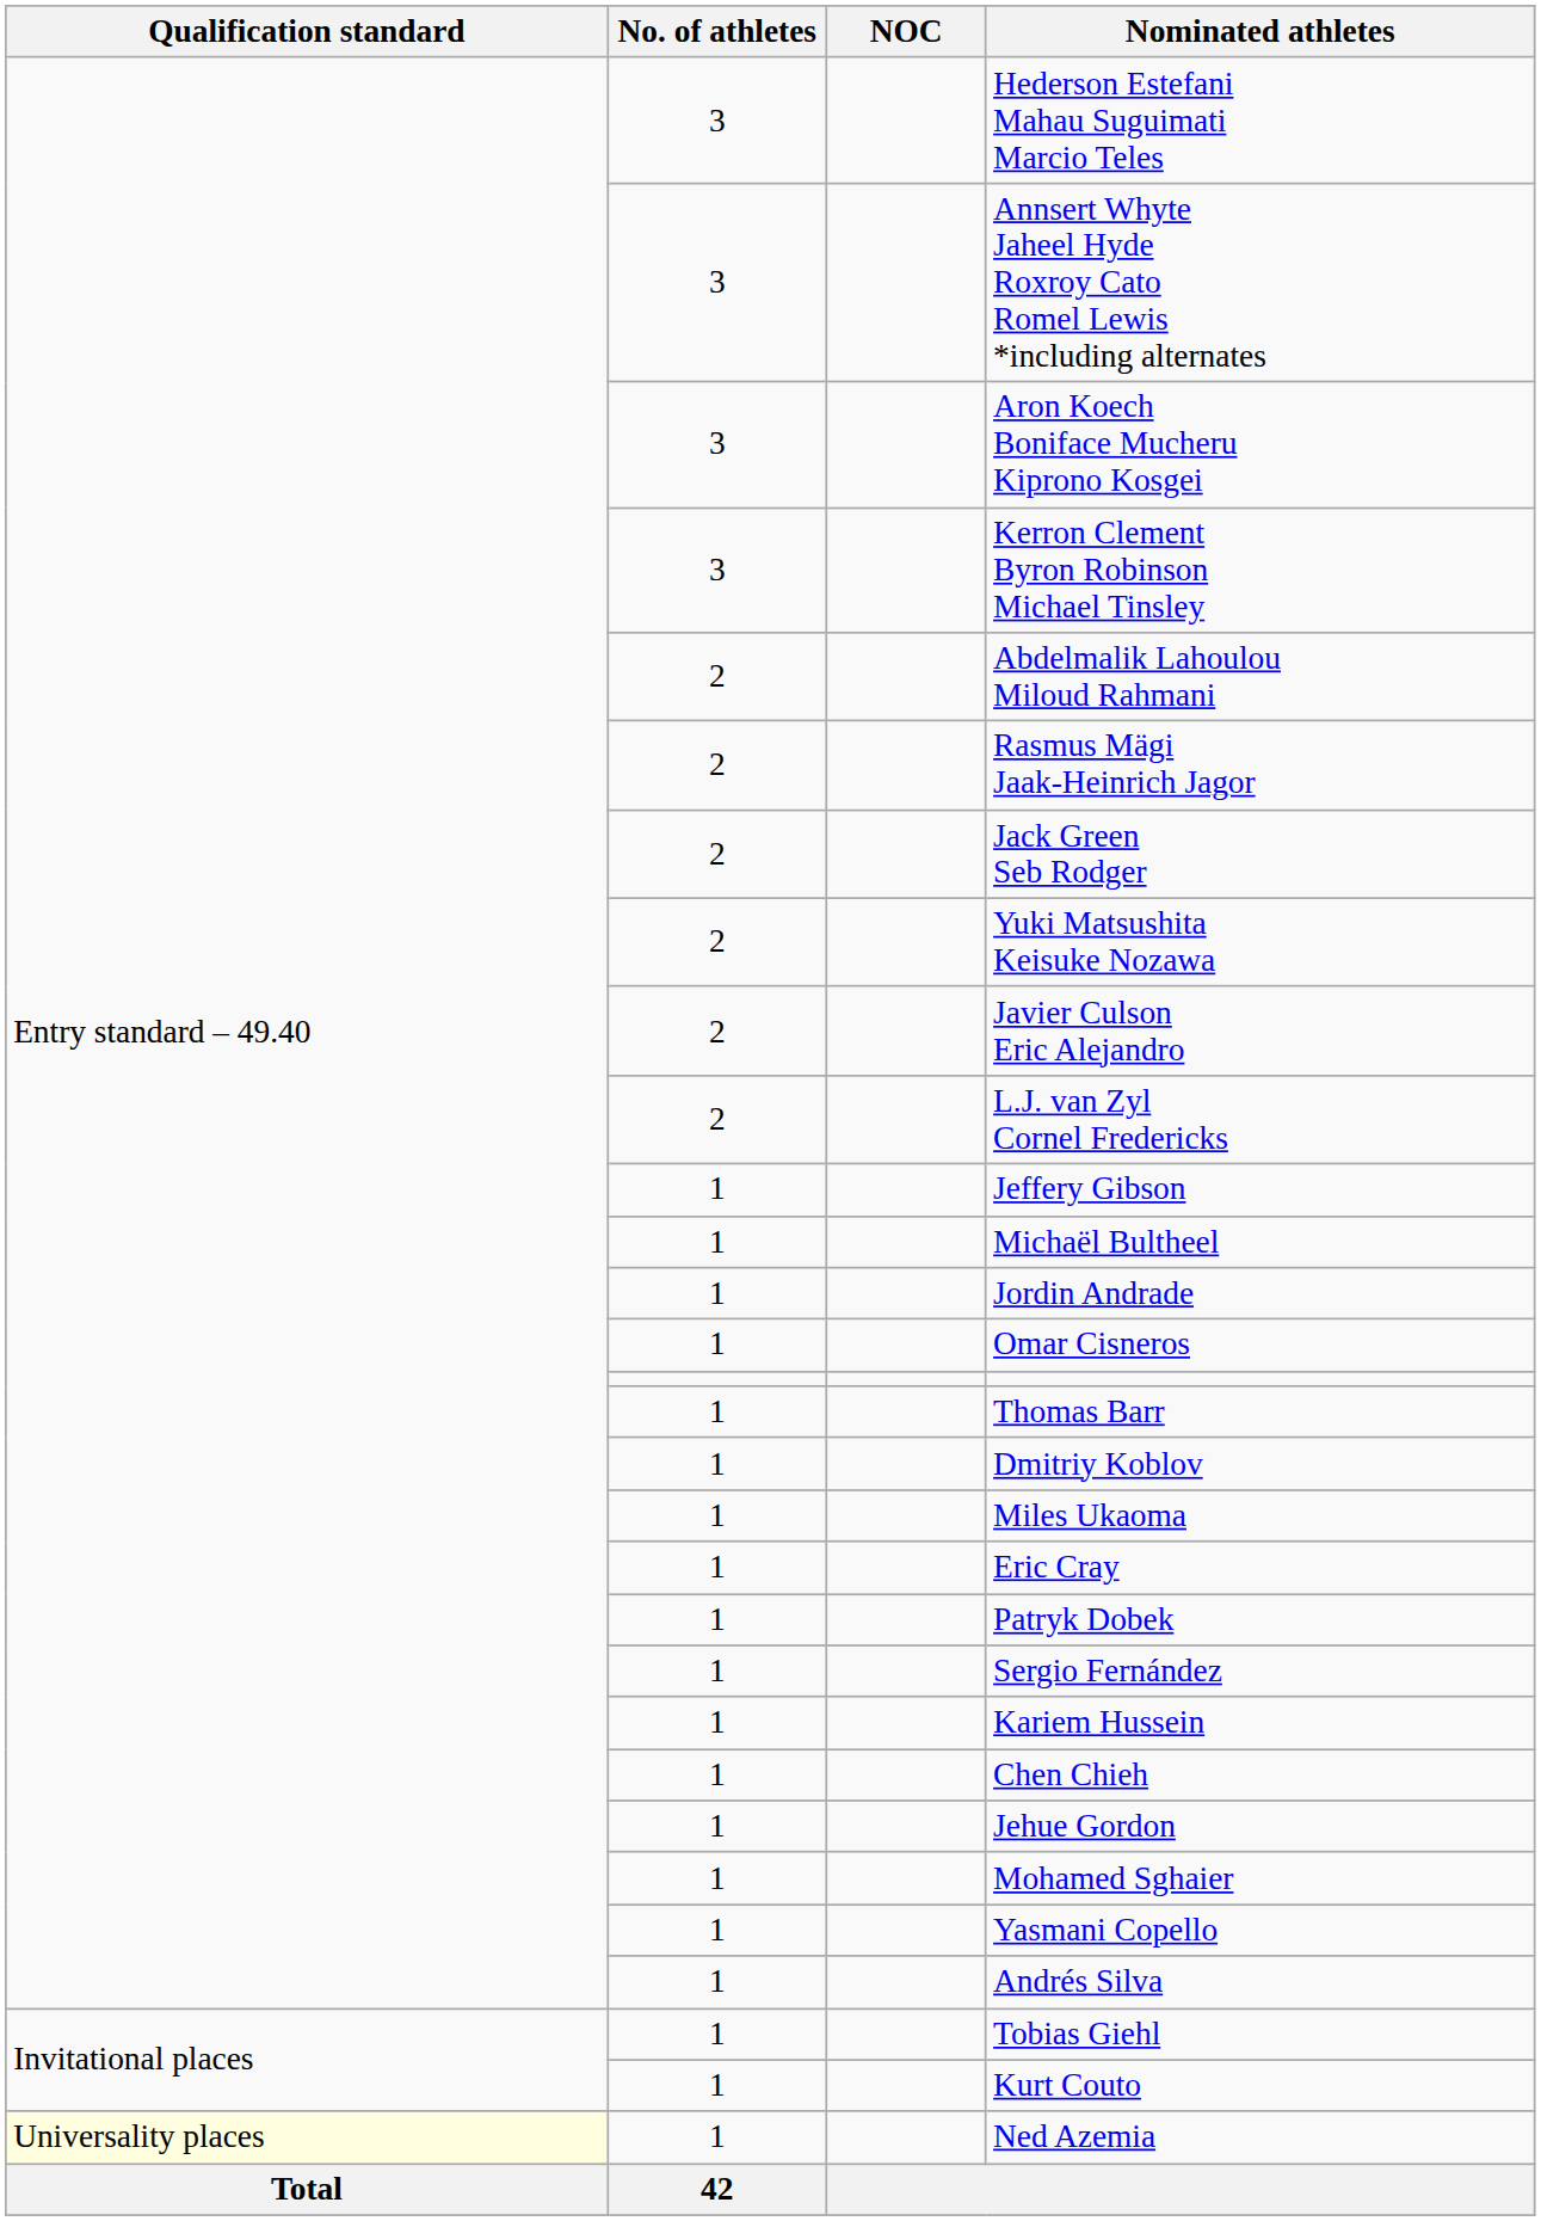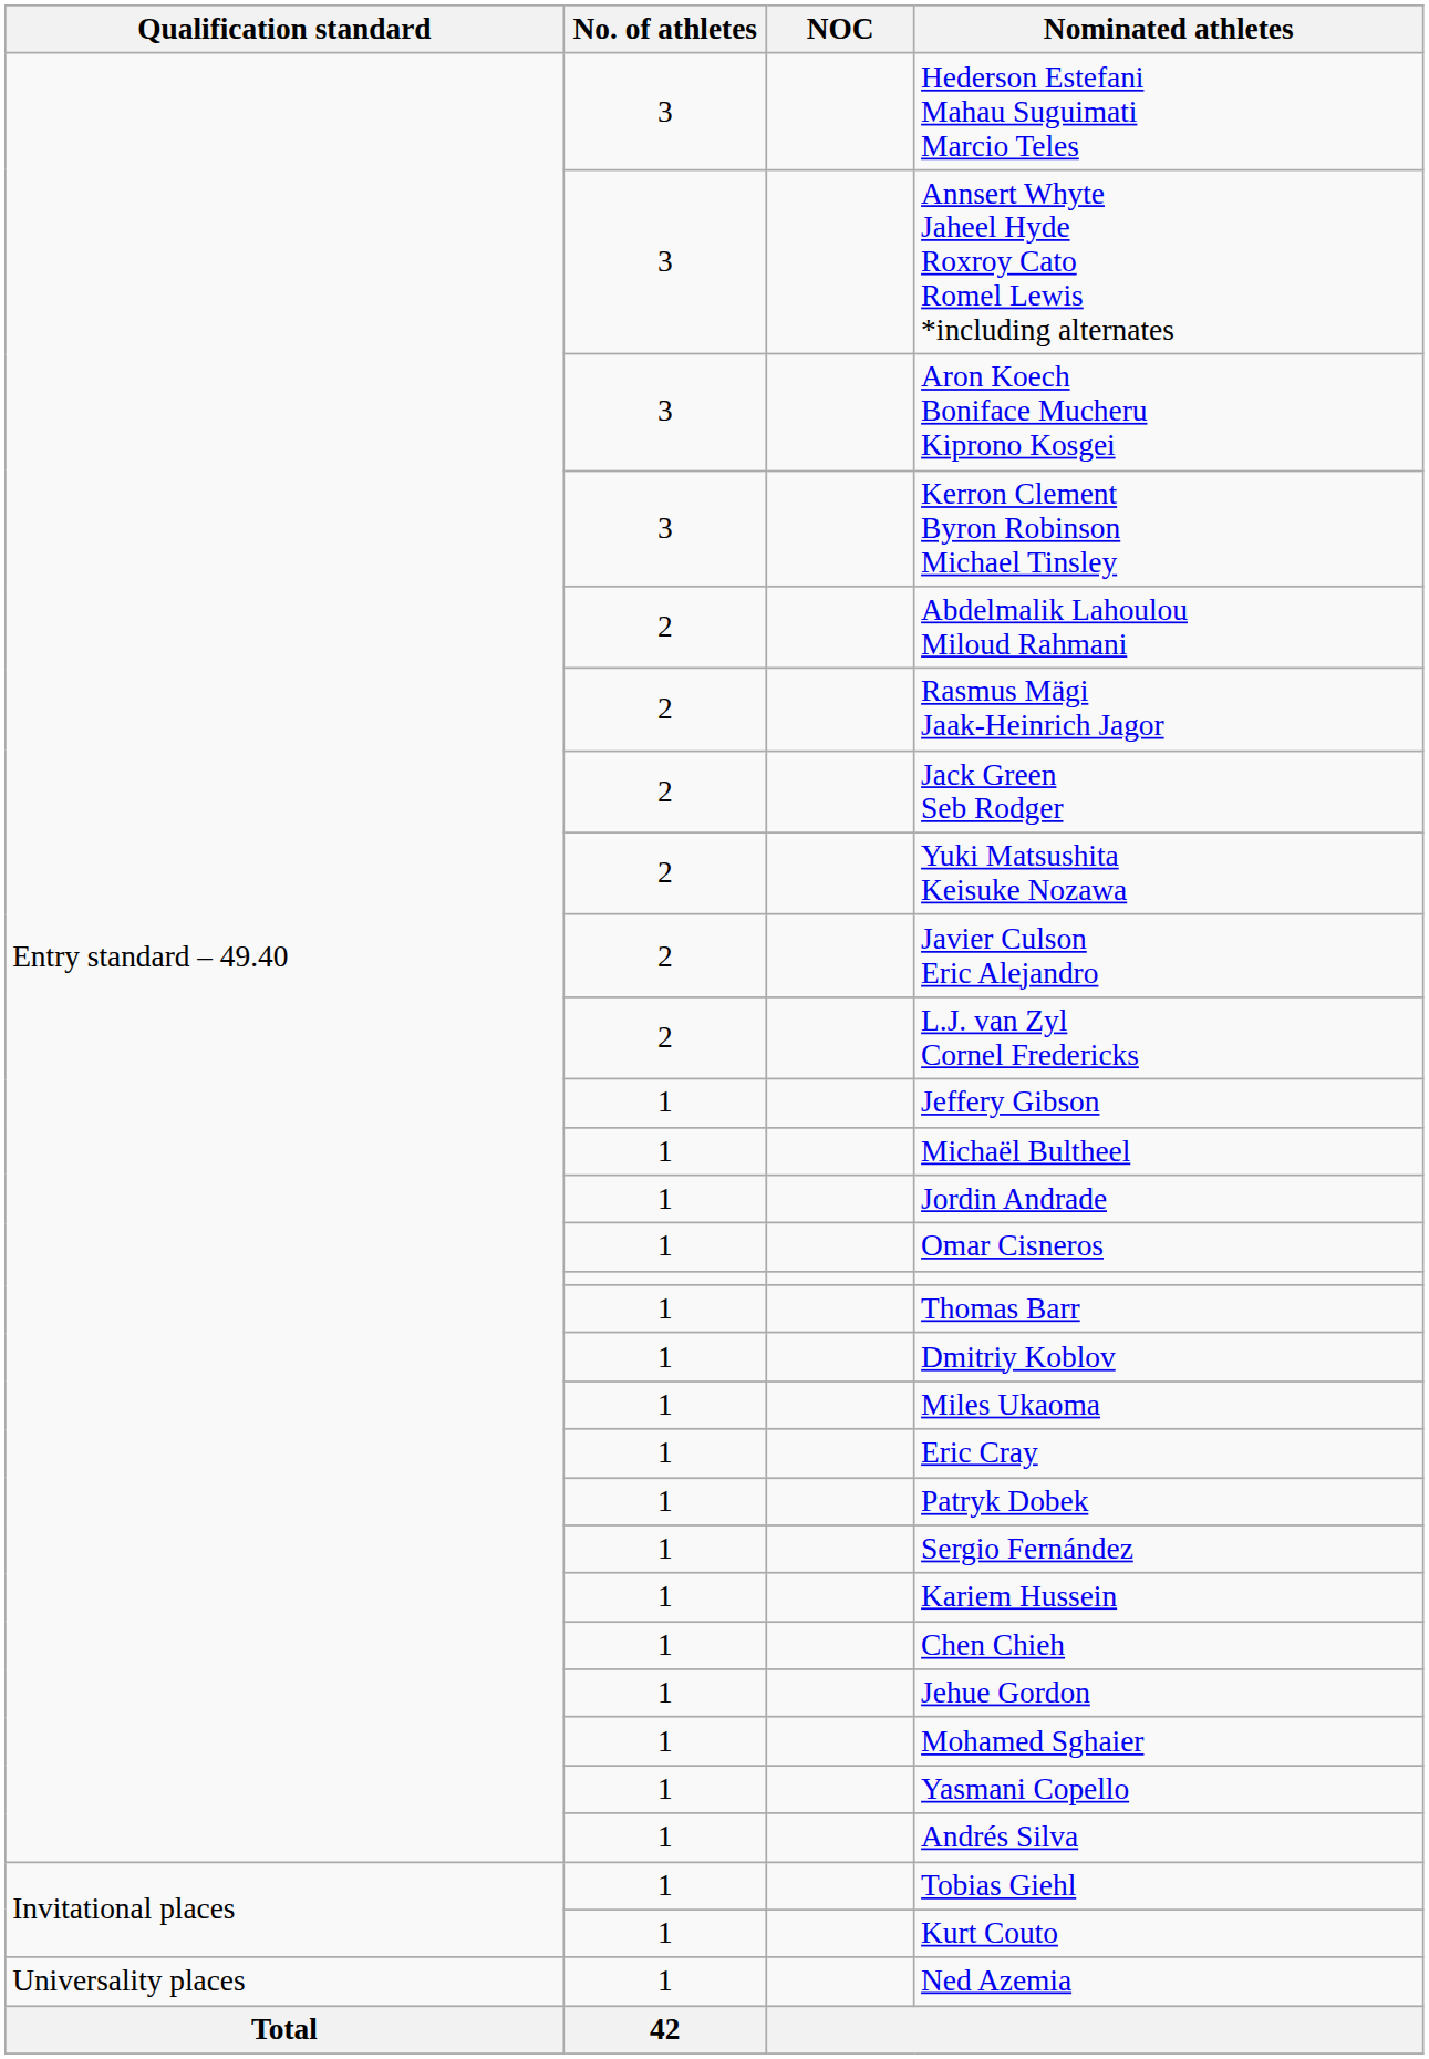Ned Azemia | Qualification standard: lightyellow background -> no background
